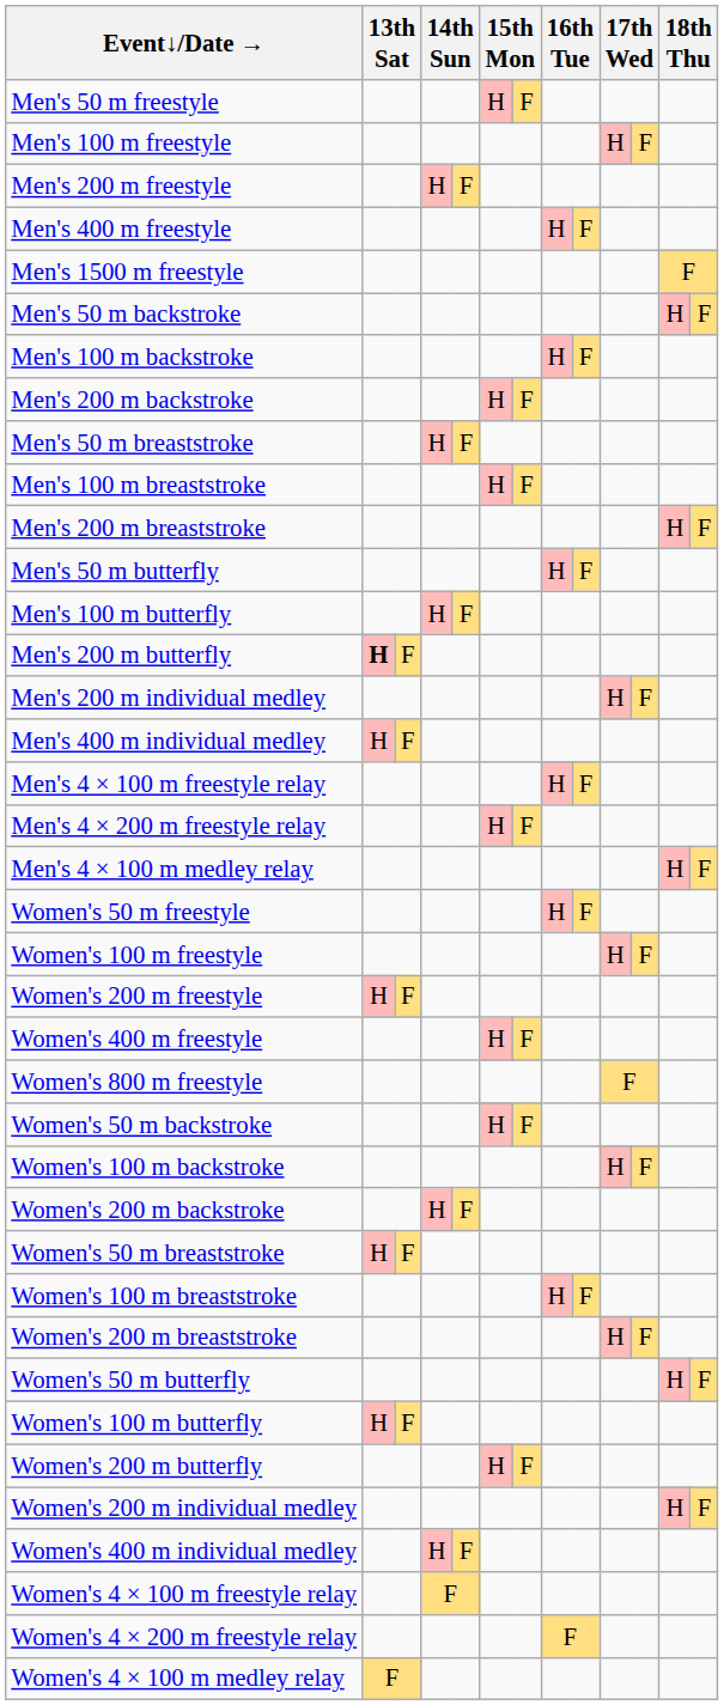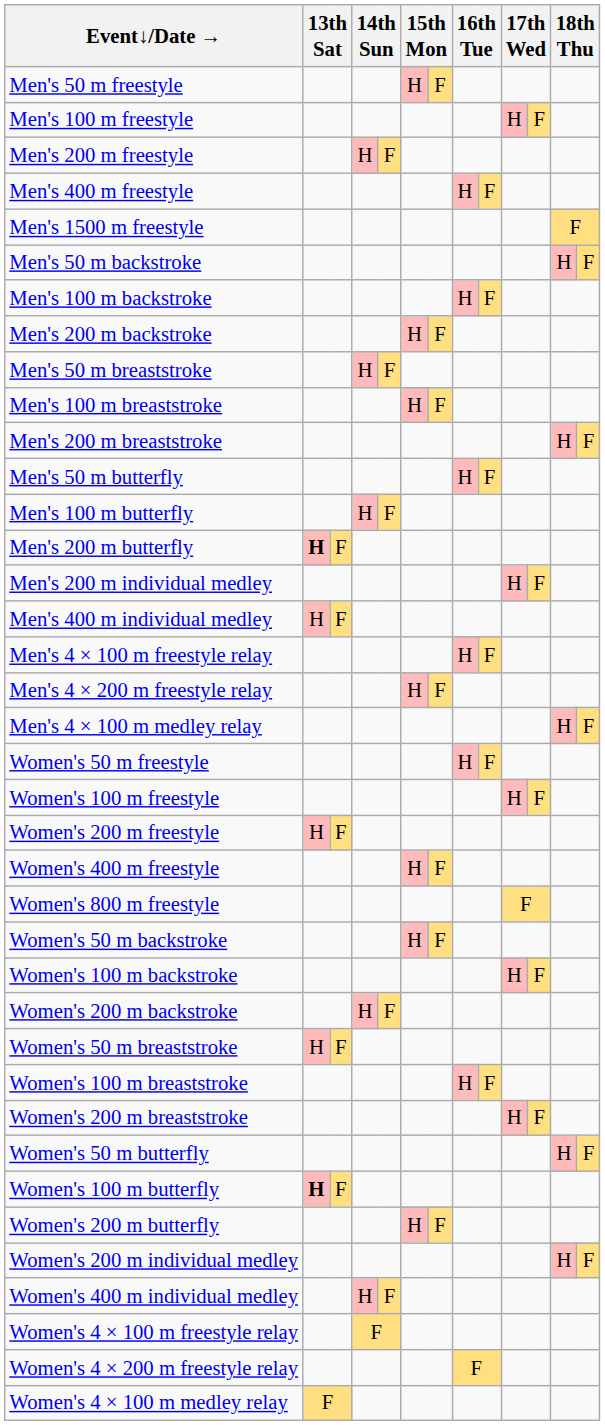Women's 100 m butterfly | column 2: normal -> bold
